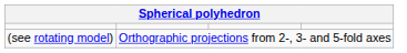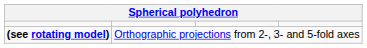(see rotating model) | column 1: normal -> bold
